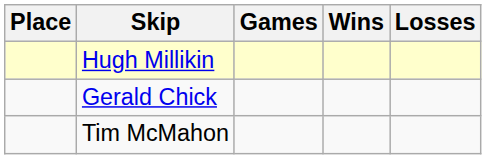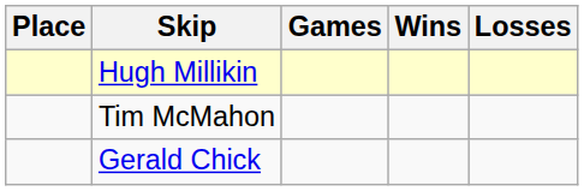rows swapped: Gerald Chick <-> Tim McMahon
